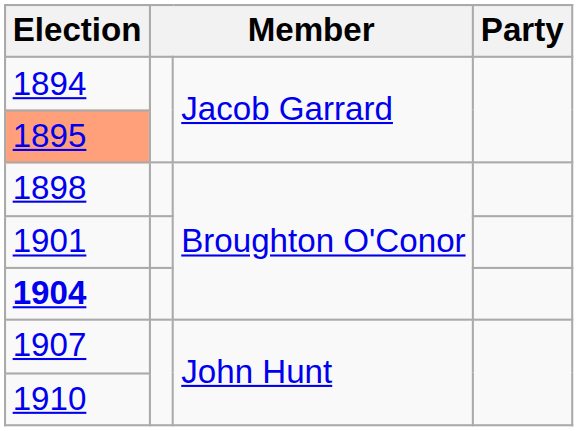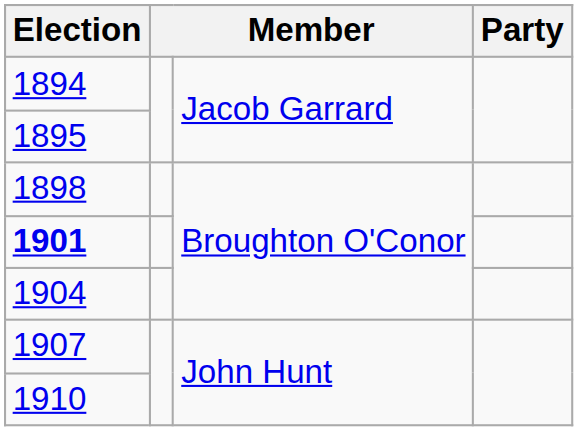1895 | Election: lightsalmon background -> no background
1901 | Election: normal -> bold
1904 | Election: bold -> normal
